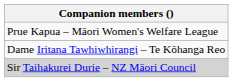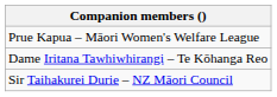row 4 | column 1: lightgrey background -> no background
